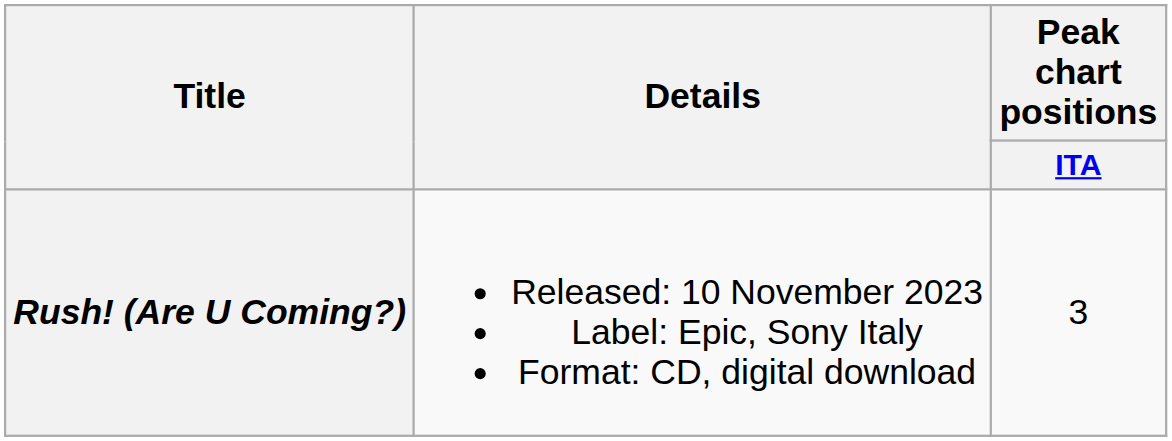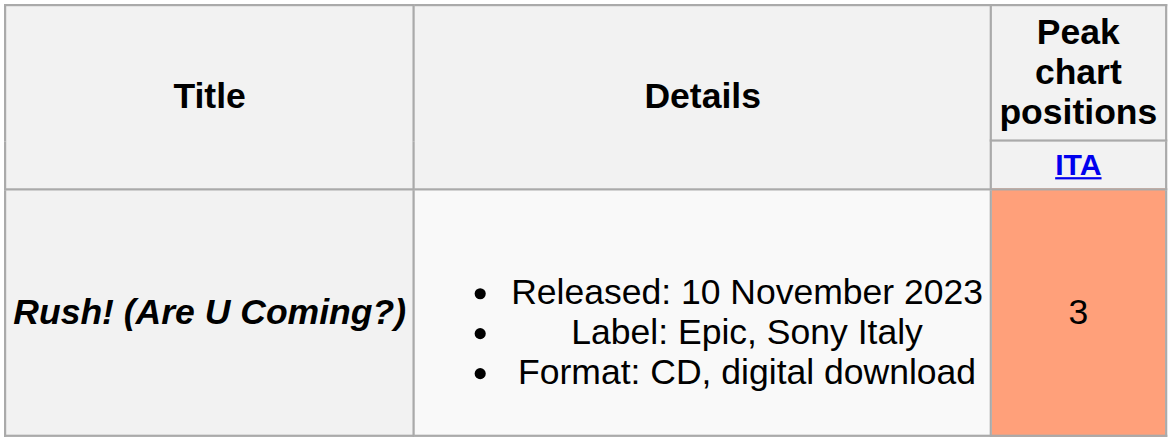Rush! (Are U Coming?) | Peak chart positions / ITA: no background -> lightsalmon background
